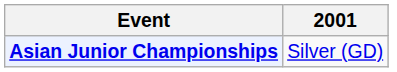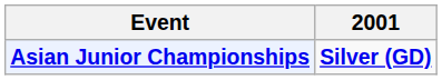Asian Junior Championships | 2001: normal -> bold
